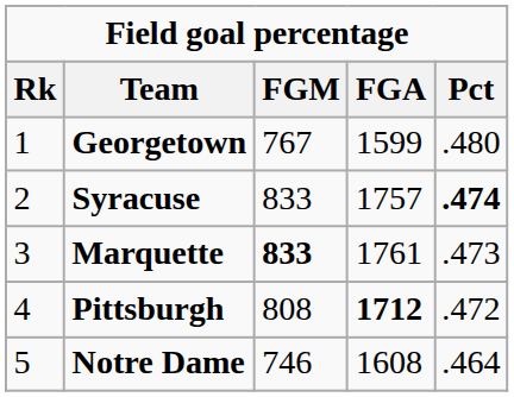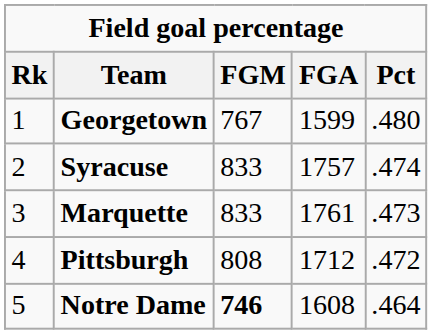Syracuse | Pct: bold -> normal
Marquette | FGM: bold -> normal
Pittsburgh | FGA: bold -> normal
Notre Dame | FGM: normal -> bold
